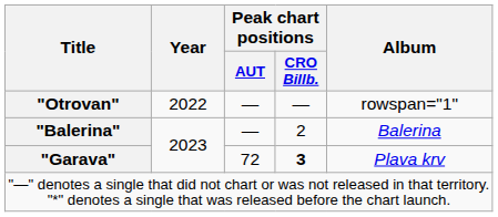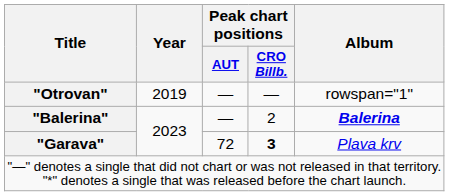"Otrovan" | Year: 2022 -> 2019
"Balerina" | Album: normal -> bold
